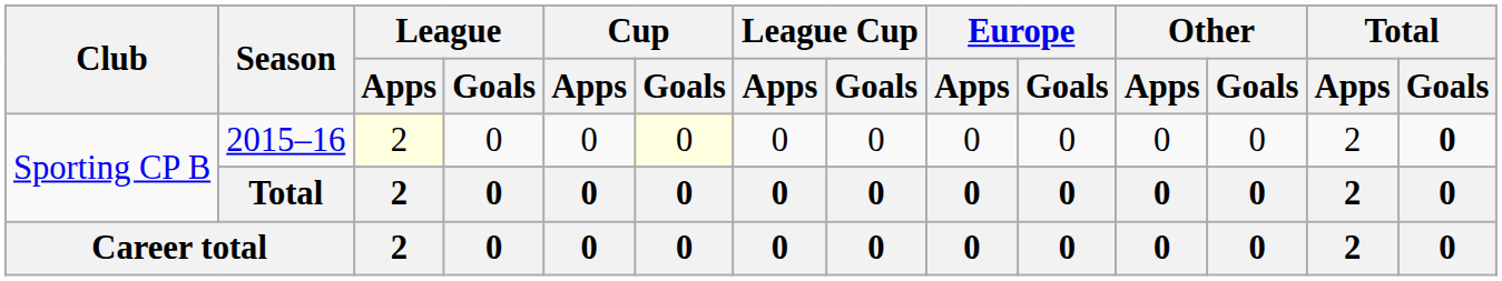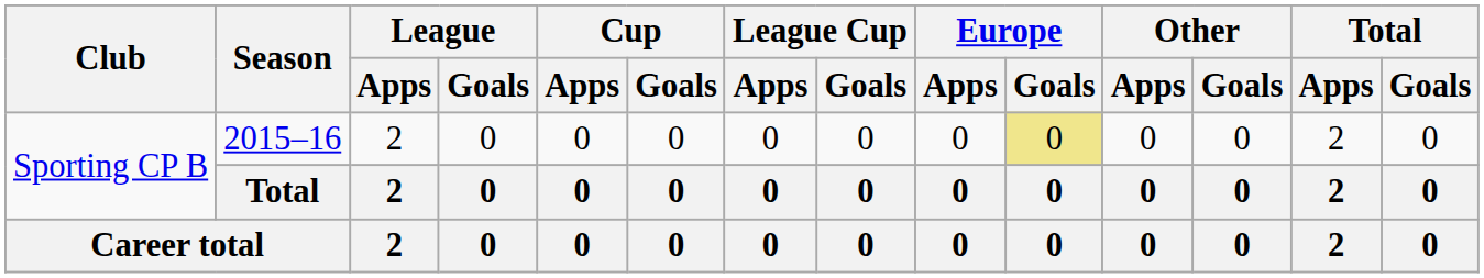Sporting CP B / 2015–16 | League / Apps: lightyellow background -> no background
Sporting CP B / 2015–16 | Cup / Goals: lightyellow background -> no background
Sporting CP B / 2015–16 | Europe / Goals: no background -> khaki background
Sporting CP B / 2015–16 | Total / Goals: bold -> normal
